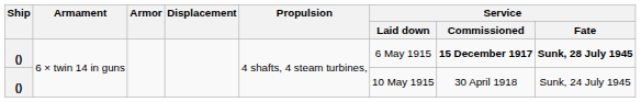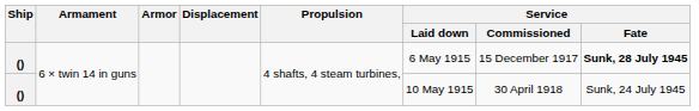row 3 | Service / Commissioned: bold -> normal
